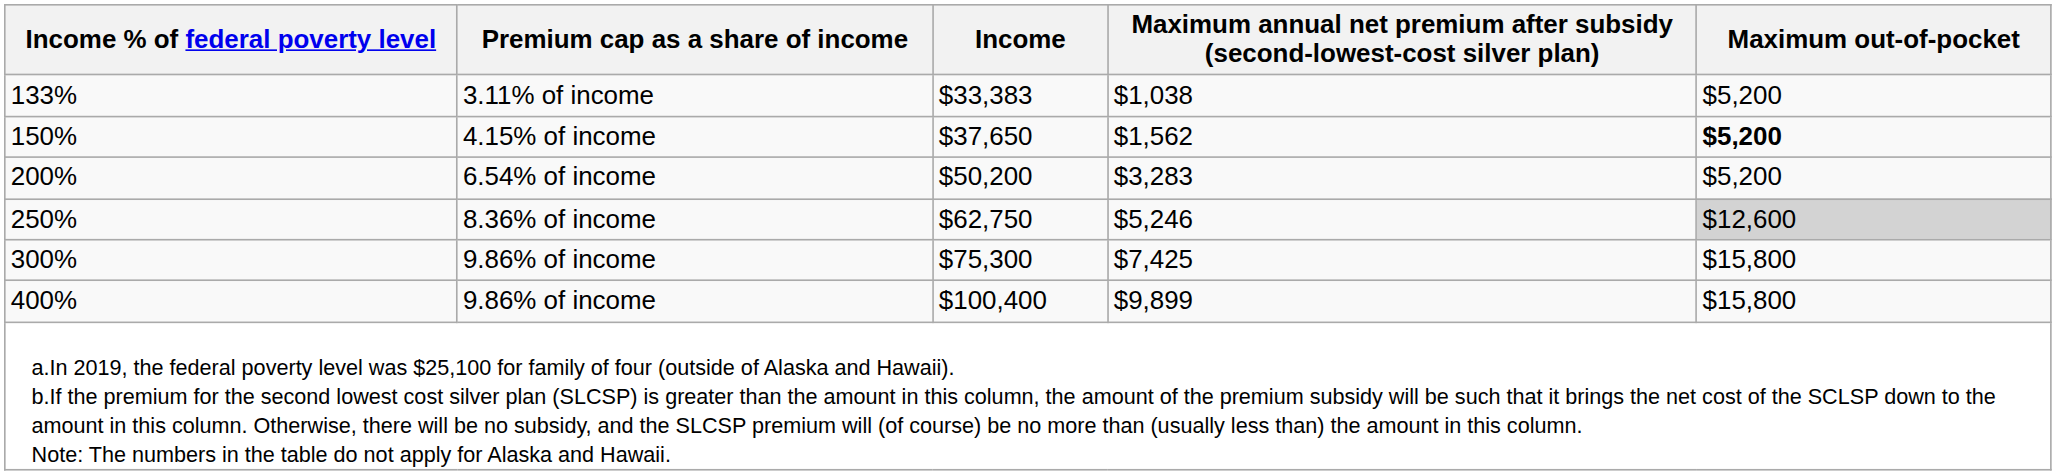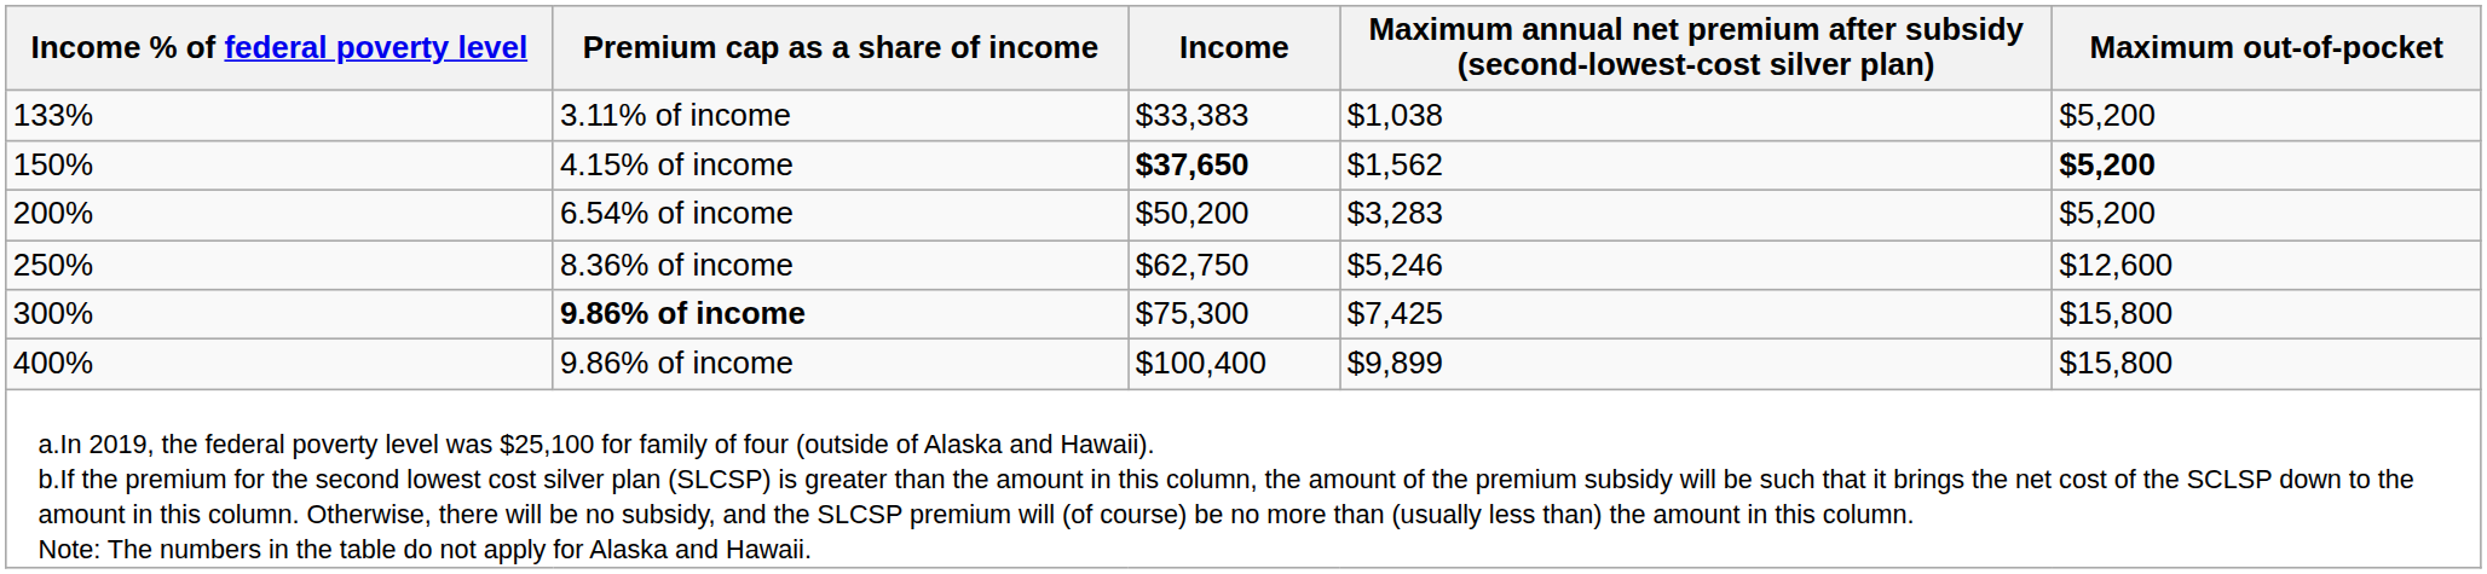150% | Income: normal -> bold
250% | Maximum out-of-pocket: lightgrey background -> no background
300% | Premium cap as a share of income: normal -> bold
